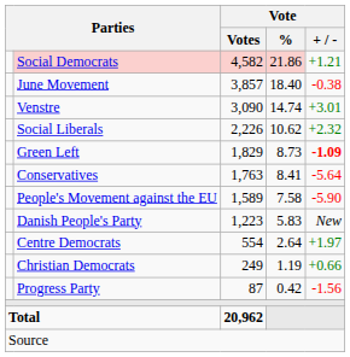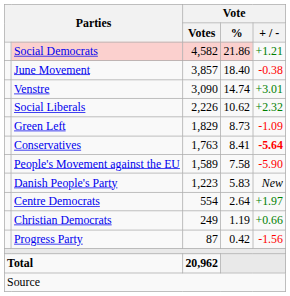Green Left | Vote / + / -: bold -> normal
Conservatives | Vote / + / -: normal -> bold
